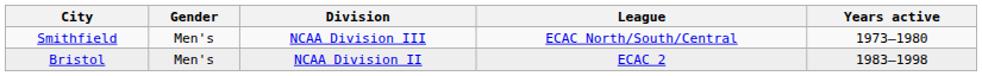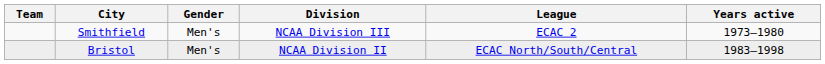+ column: Team
Smithfield | League: ECAC North/South/Central -> ECAC 2
Bristol | League: ECAC 2 -> ECAC North/South/Central
